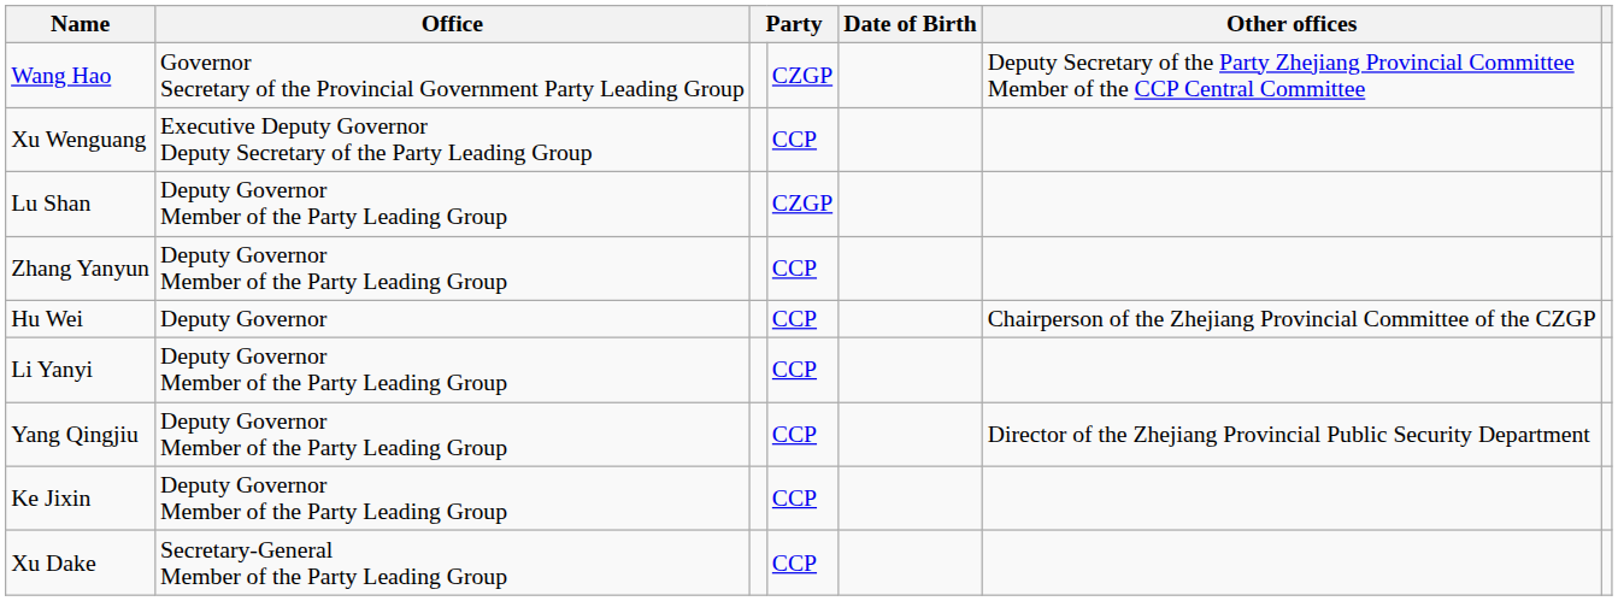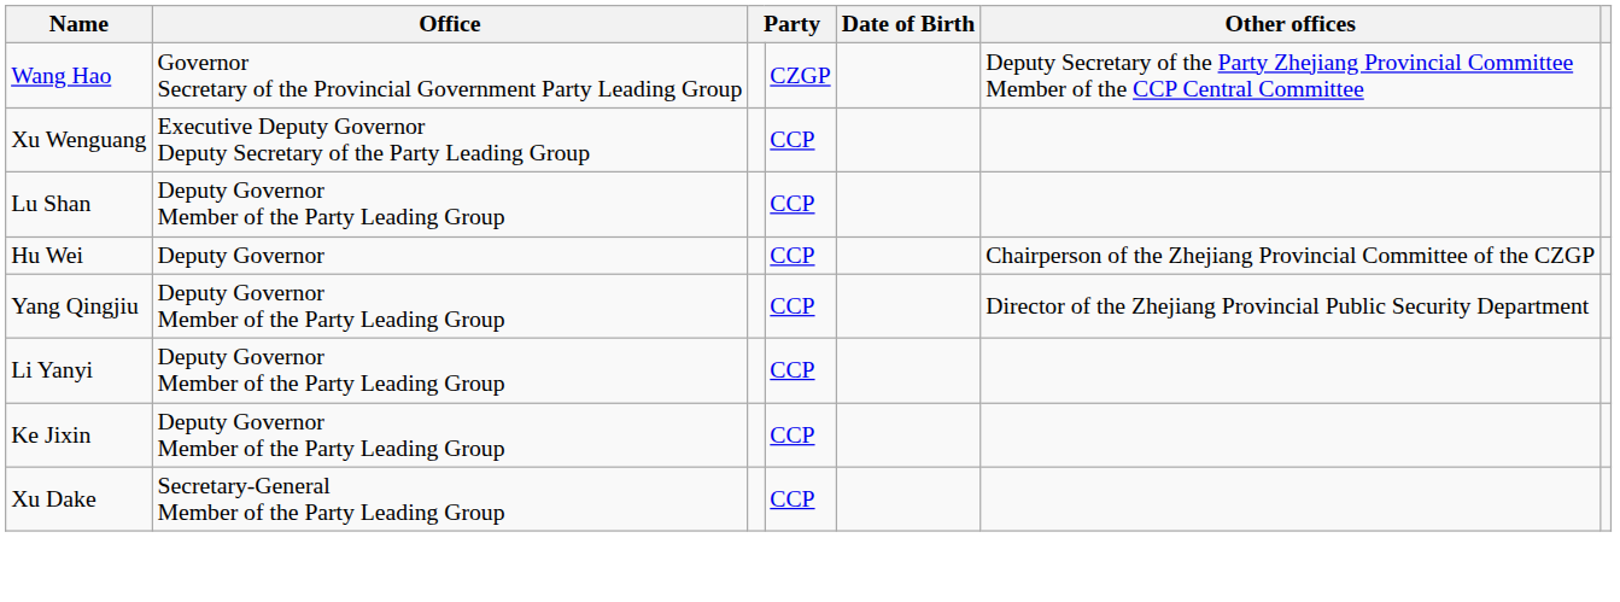Lu Shan | column 4: CZGP -> CCP
- row: Zhang Yanyun | Deputy Governor Member of the Party Leading Group | CCP
rows swapped: Li Yanyi <-> Yang Qingjiu
